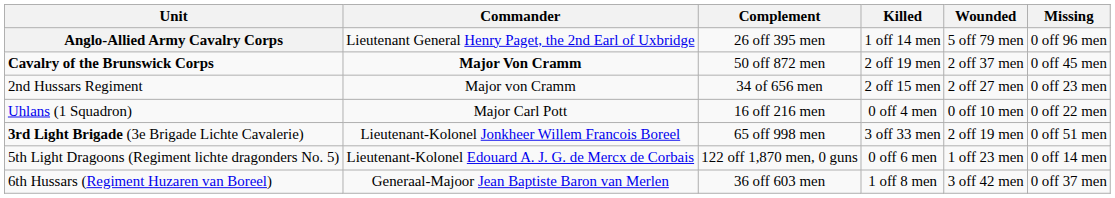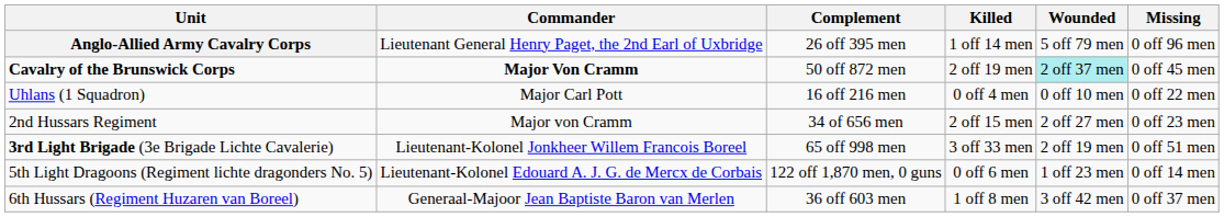Cavalry of the Brunswick Corps | Wounded: no background -> paleturquoise background
rows swapped: 2nd Hussars Regiment <-> Uhlans (1 Squadron)
